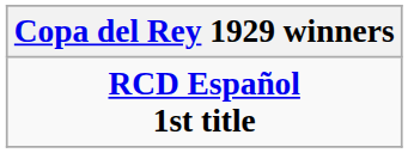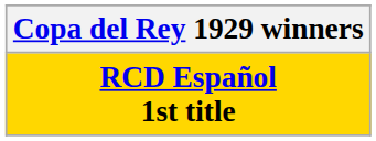row 2 | column 1: no background -> gold background
